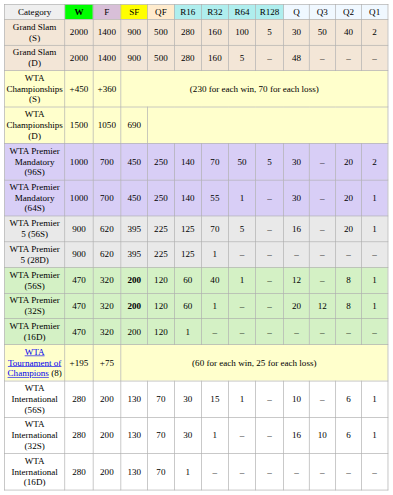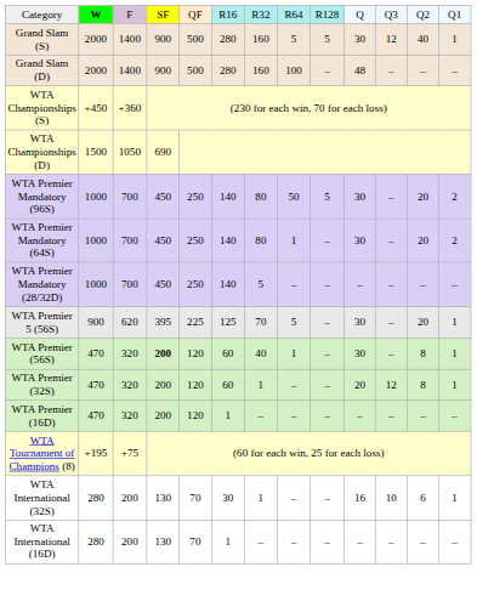Grand Slam (S) | column 8: 100 -> 5
Grand Slam (S) | column 11: 50 -> 12
Grand Slam (S) | column 13: 2 -> 1
Grand Slam (D) | column 8: 5 -> 100
WTA Premier Mandatory (96S) | column 7: 70 -> 80
WTA Premier Mandatory (64S) | column 7: 55 -> 80
WTA Premier Mandatory (64S) | column 13: 1 -> 2
+ row: WTA Premier Mandatory (28/32D) | 1000 | 700 | 450 | 250 | 140 | 5 | – | – | – | – | – | –
WTA Premier 5 (56S) | column 10: 16 -> 30
- row: WTA Premier 5 (28D) | 900 | 620 | 395 | 225 | 125 | 1 | – | – | – | – | – | –
WTA Premier (56S) | column 10: 12 -> 30
WTA Premier (32S) | column 4: bold -> normal
- row: WTA International (56S) | 280 | 200 | 130 | 70 | 30 | 15 | 1 | – | 10 | – | 6 | 1
